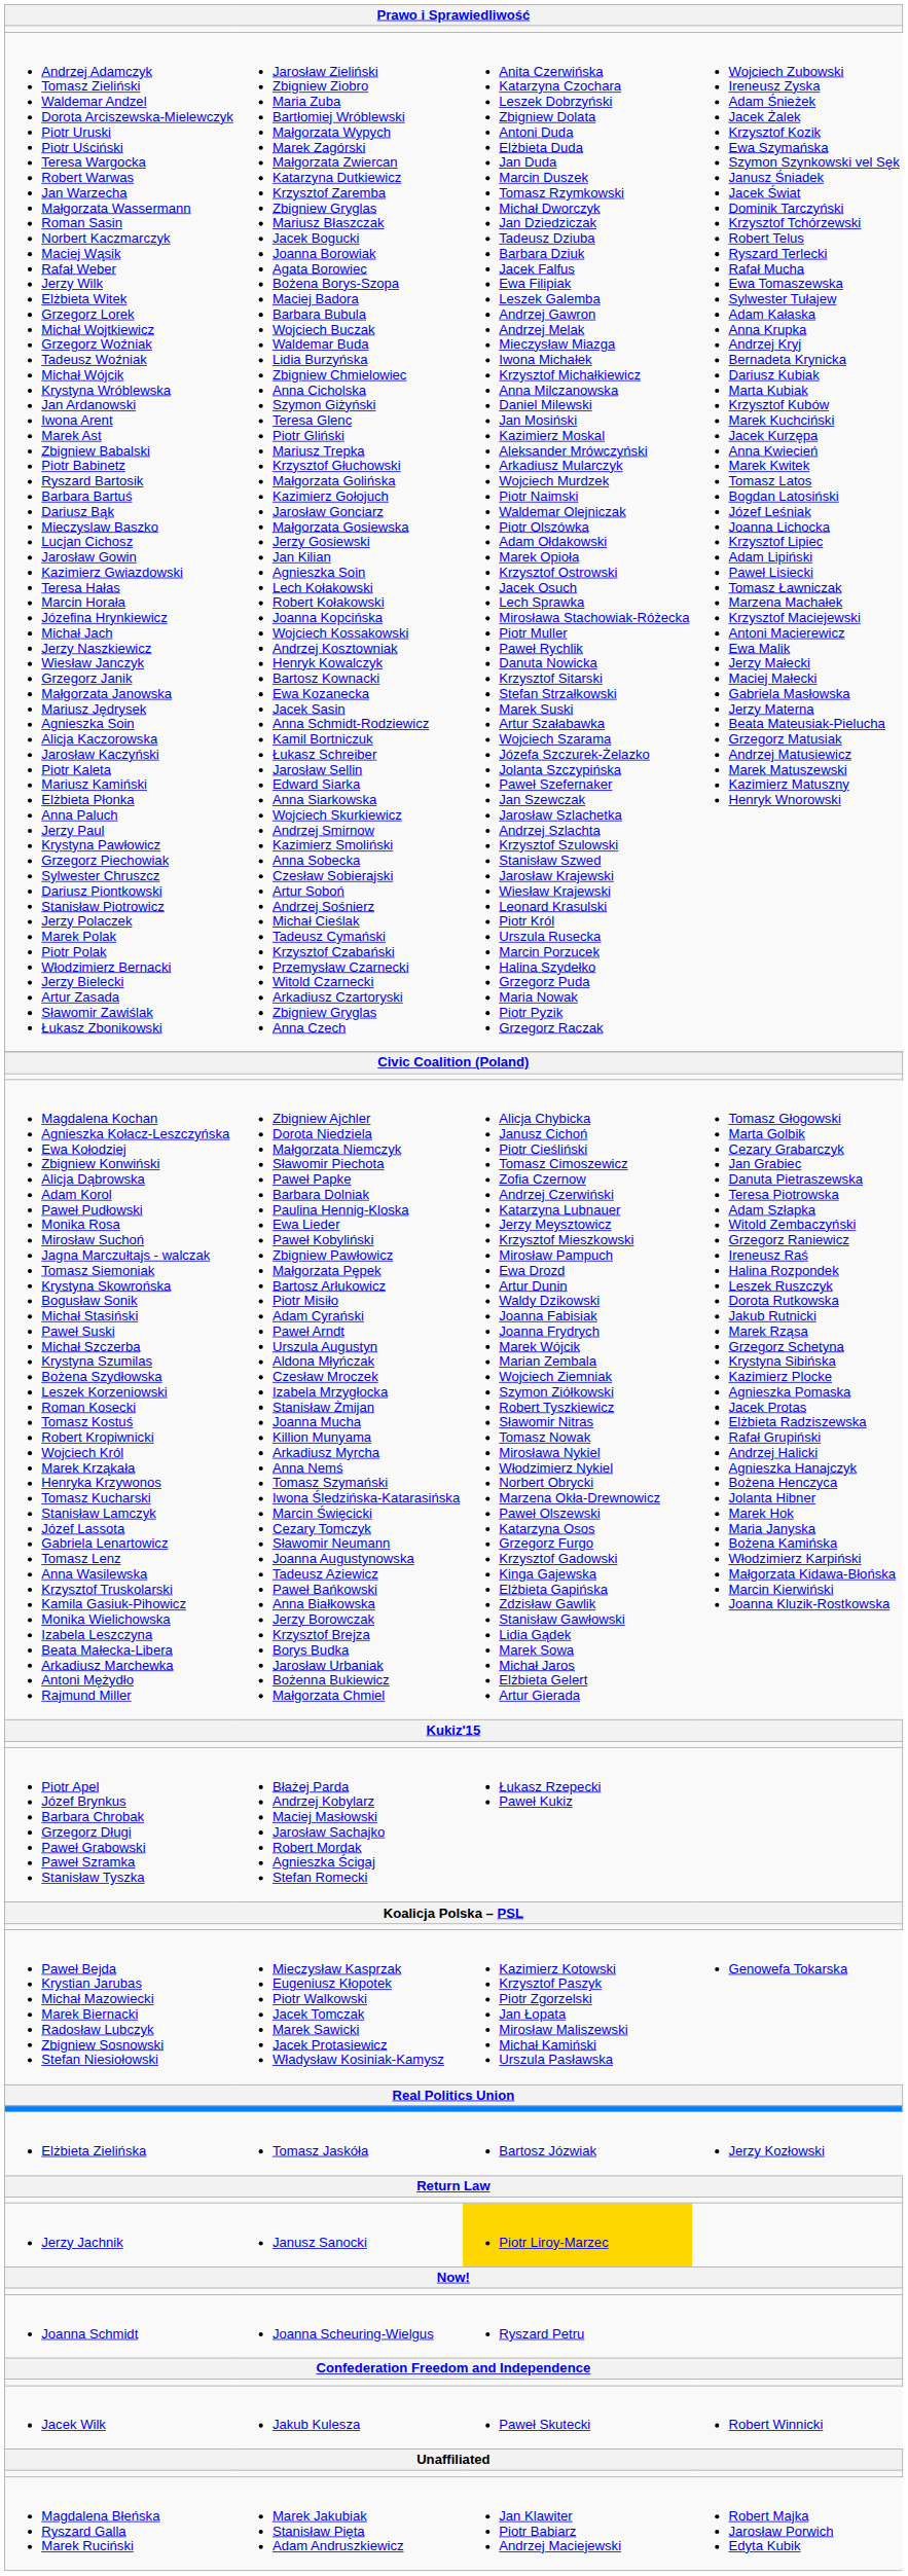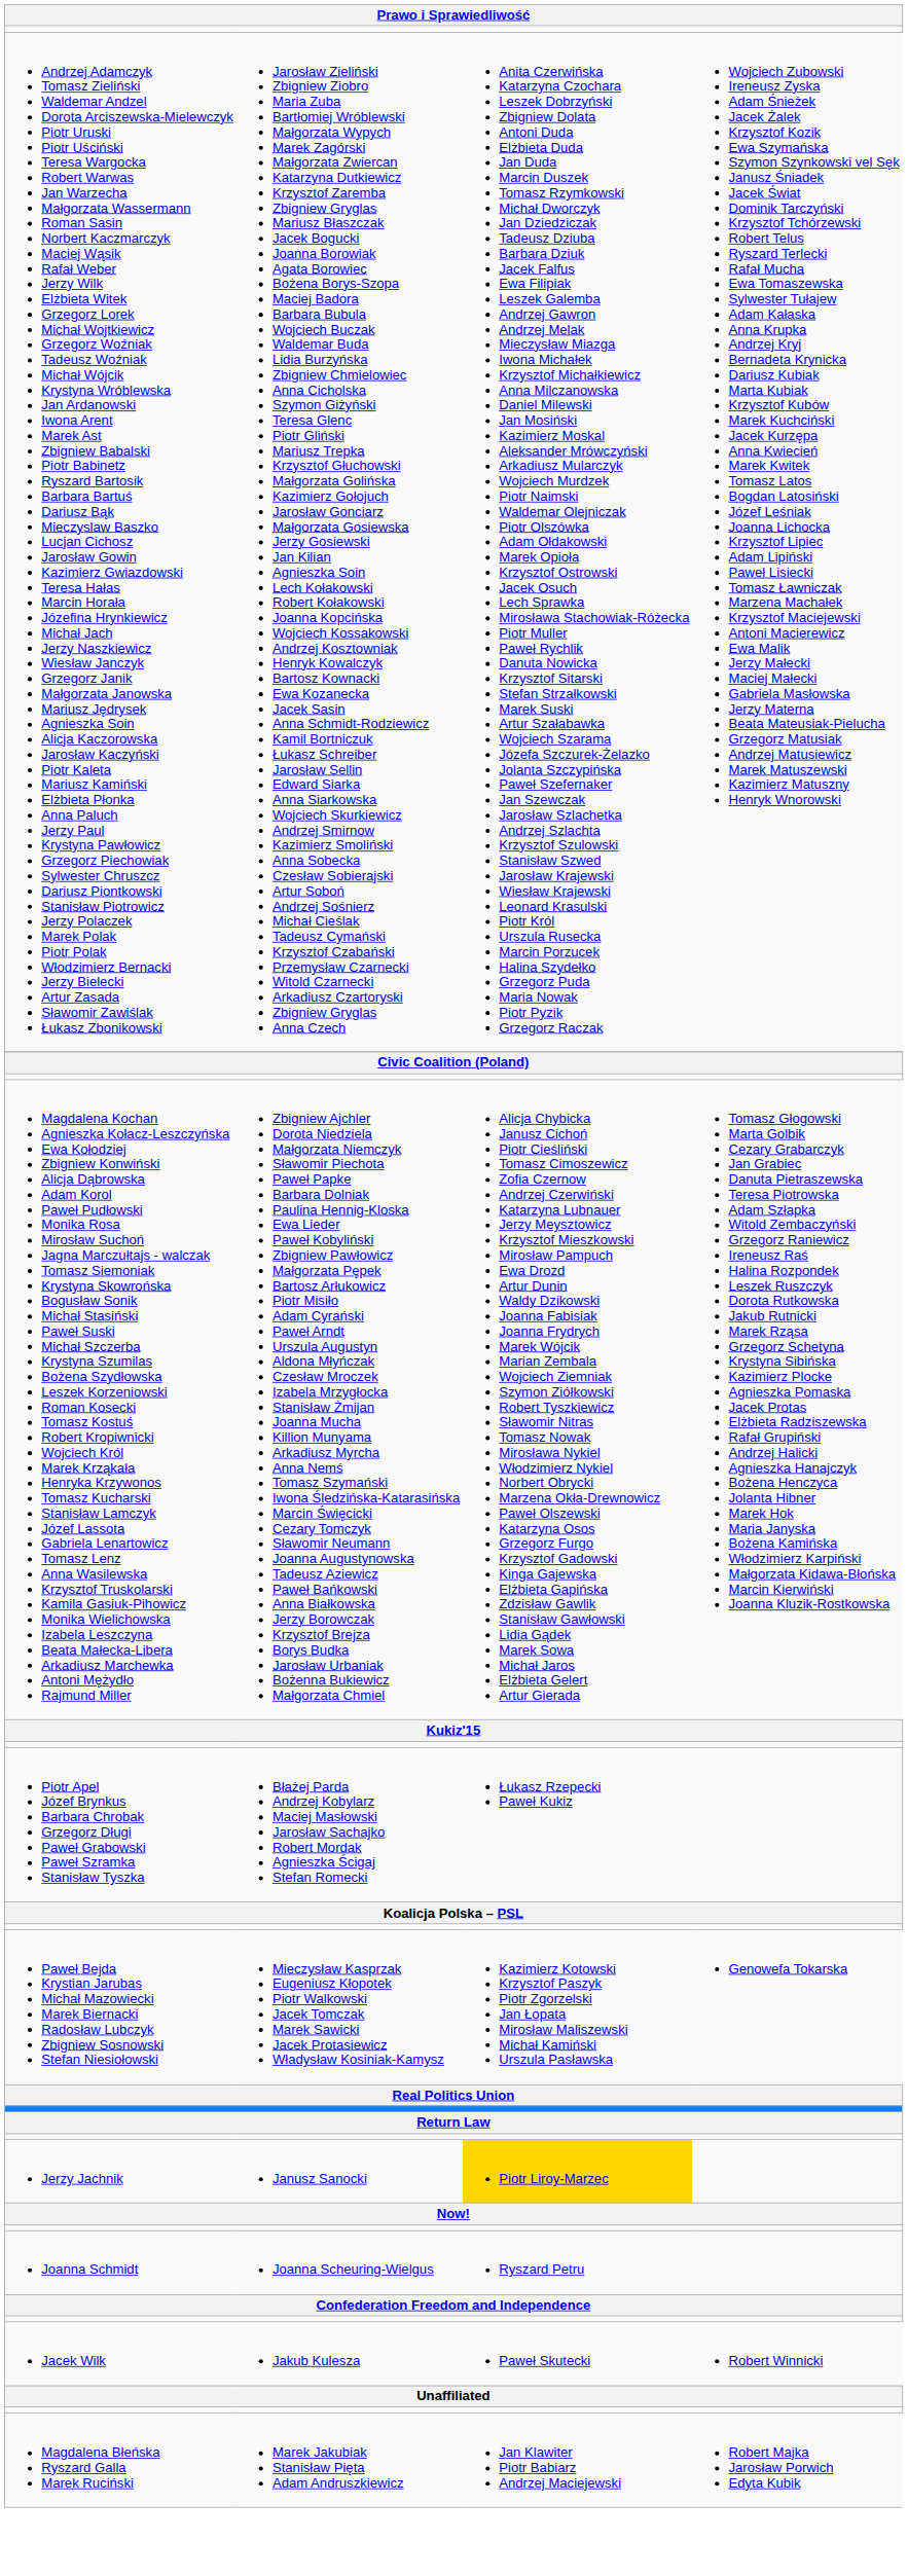- row: Elżbieta Zielińska | Tomasz Jaskóła | Bartosz Józwiak | Jerzy Kozłowski
